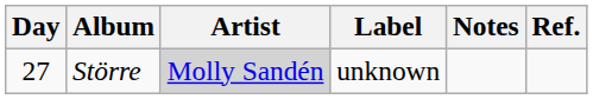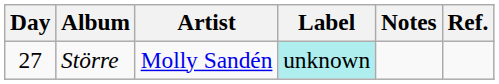Större | Artist: lightgrey background -> no background
Större | Label: no background -> paleturquoise background
